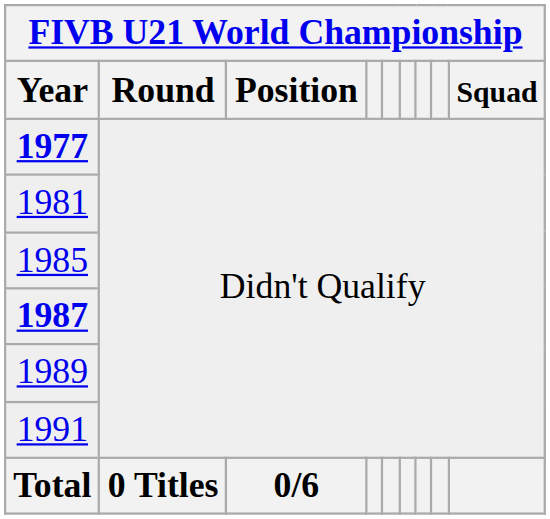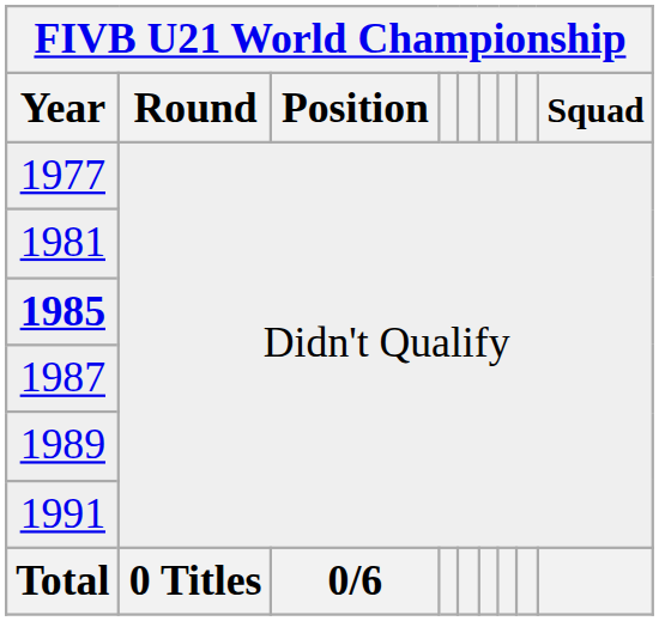1977 | Year: bold -> normal
1985 | Year: normal -> bold
1987 | Year: bold -> normal
